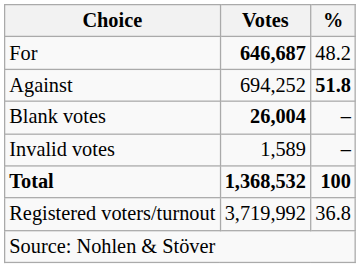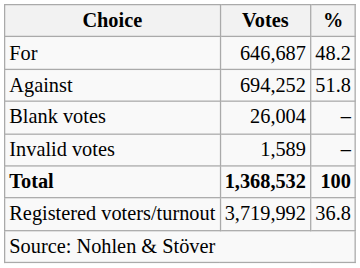For | Votes: bold -> normal
Against | %: bold -> normal
Blank votes | Votes: bold -> normal
